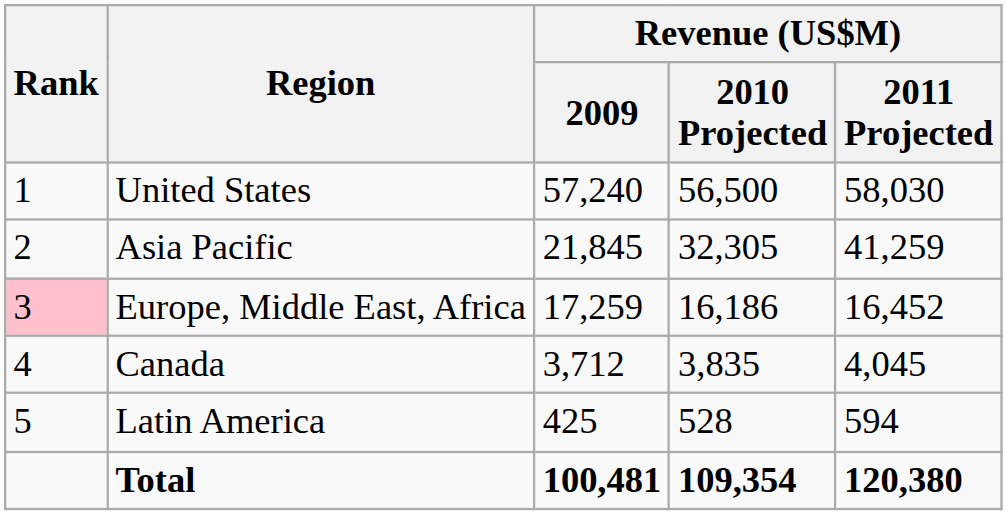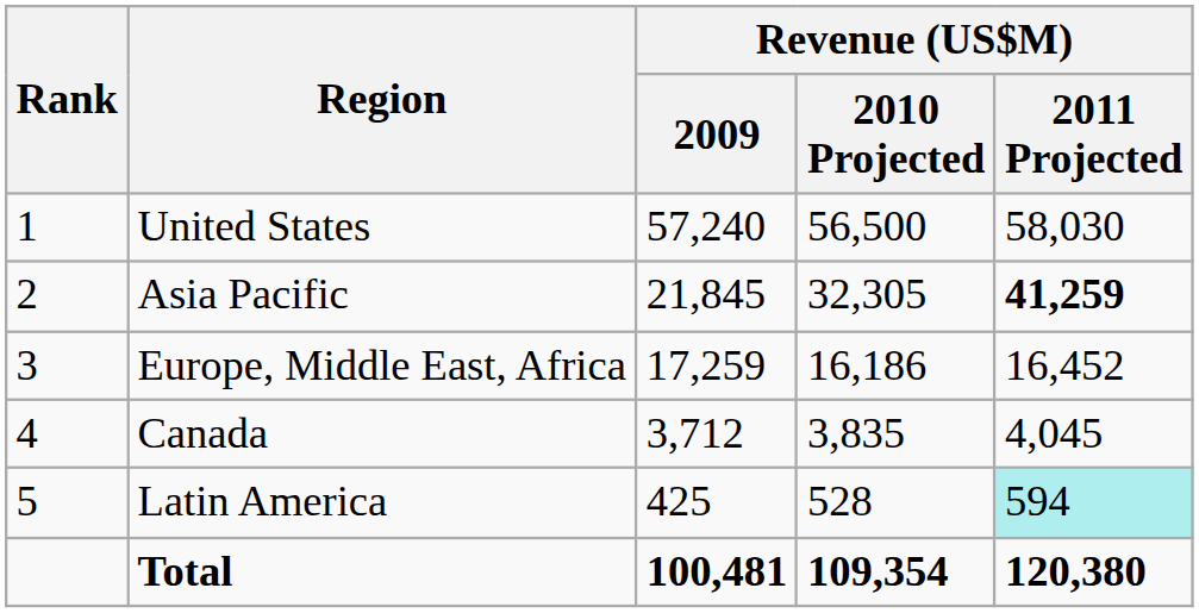Asia Pacific | Revenue (US$M) / 2011 Projected: normal -> bold
Europe, Middle East, Africa | Rank: pink background -> no background
Latin America | Revenue (US$M) / 2011 Projected: no background -> paleturquoise background
